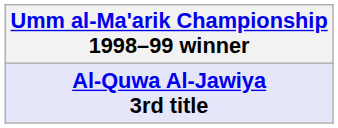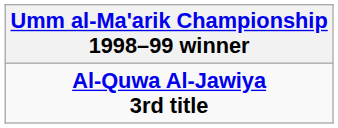row 2 | column 1: lavender background -> no background
